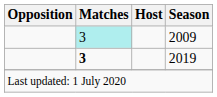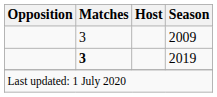2009 | Matches: paleturquoise background -> no background
